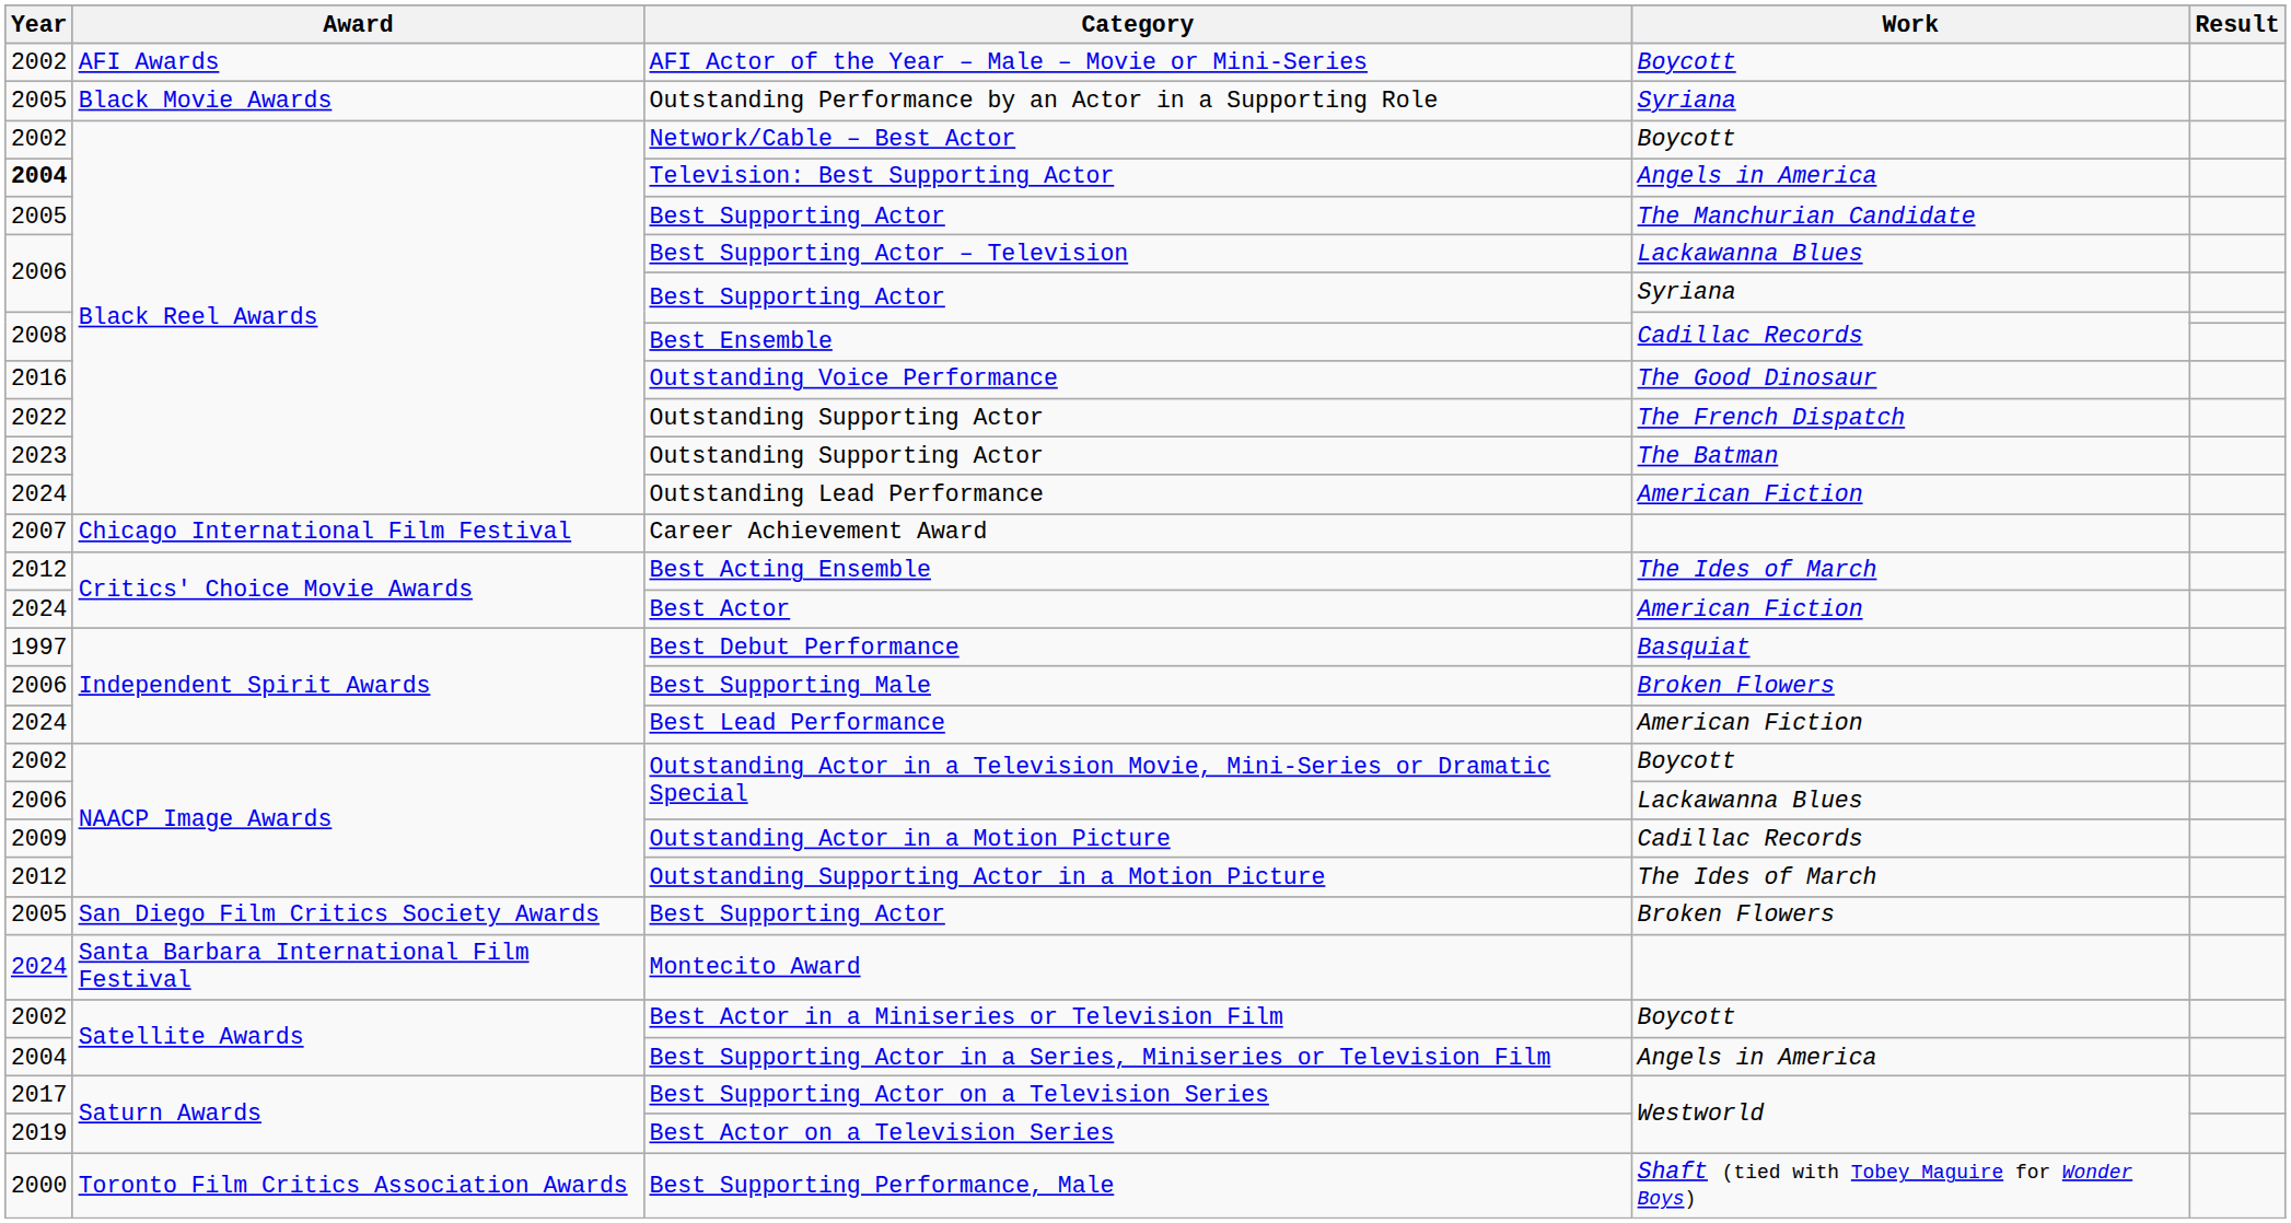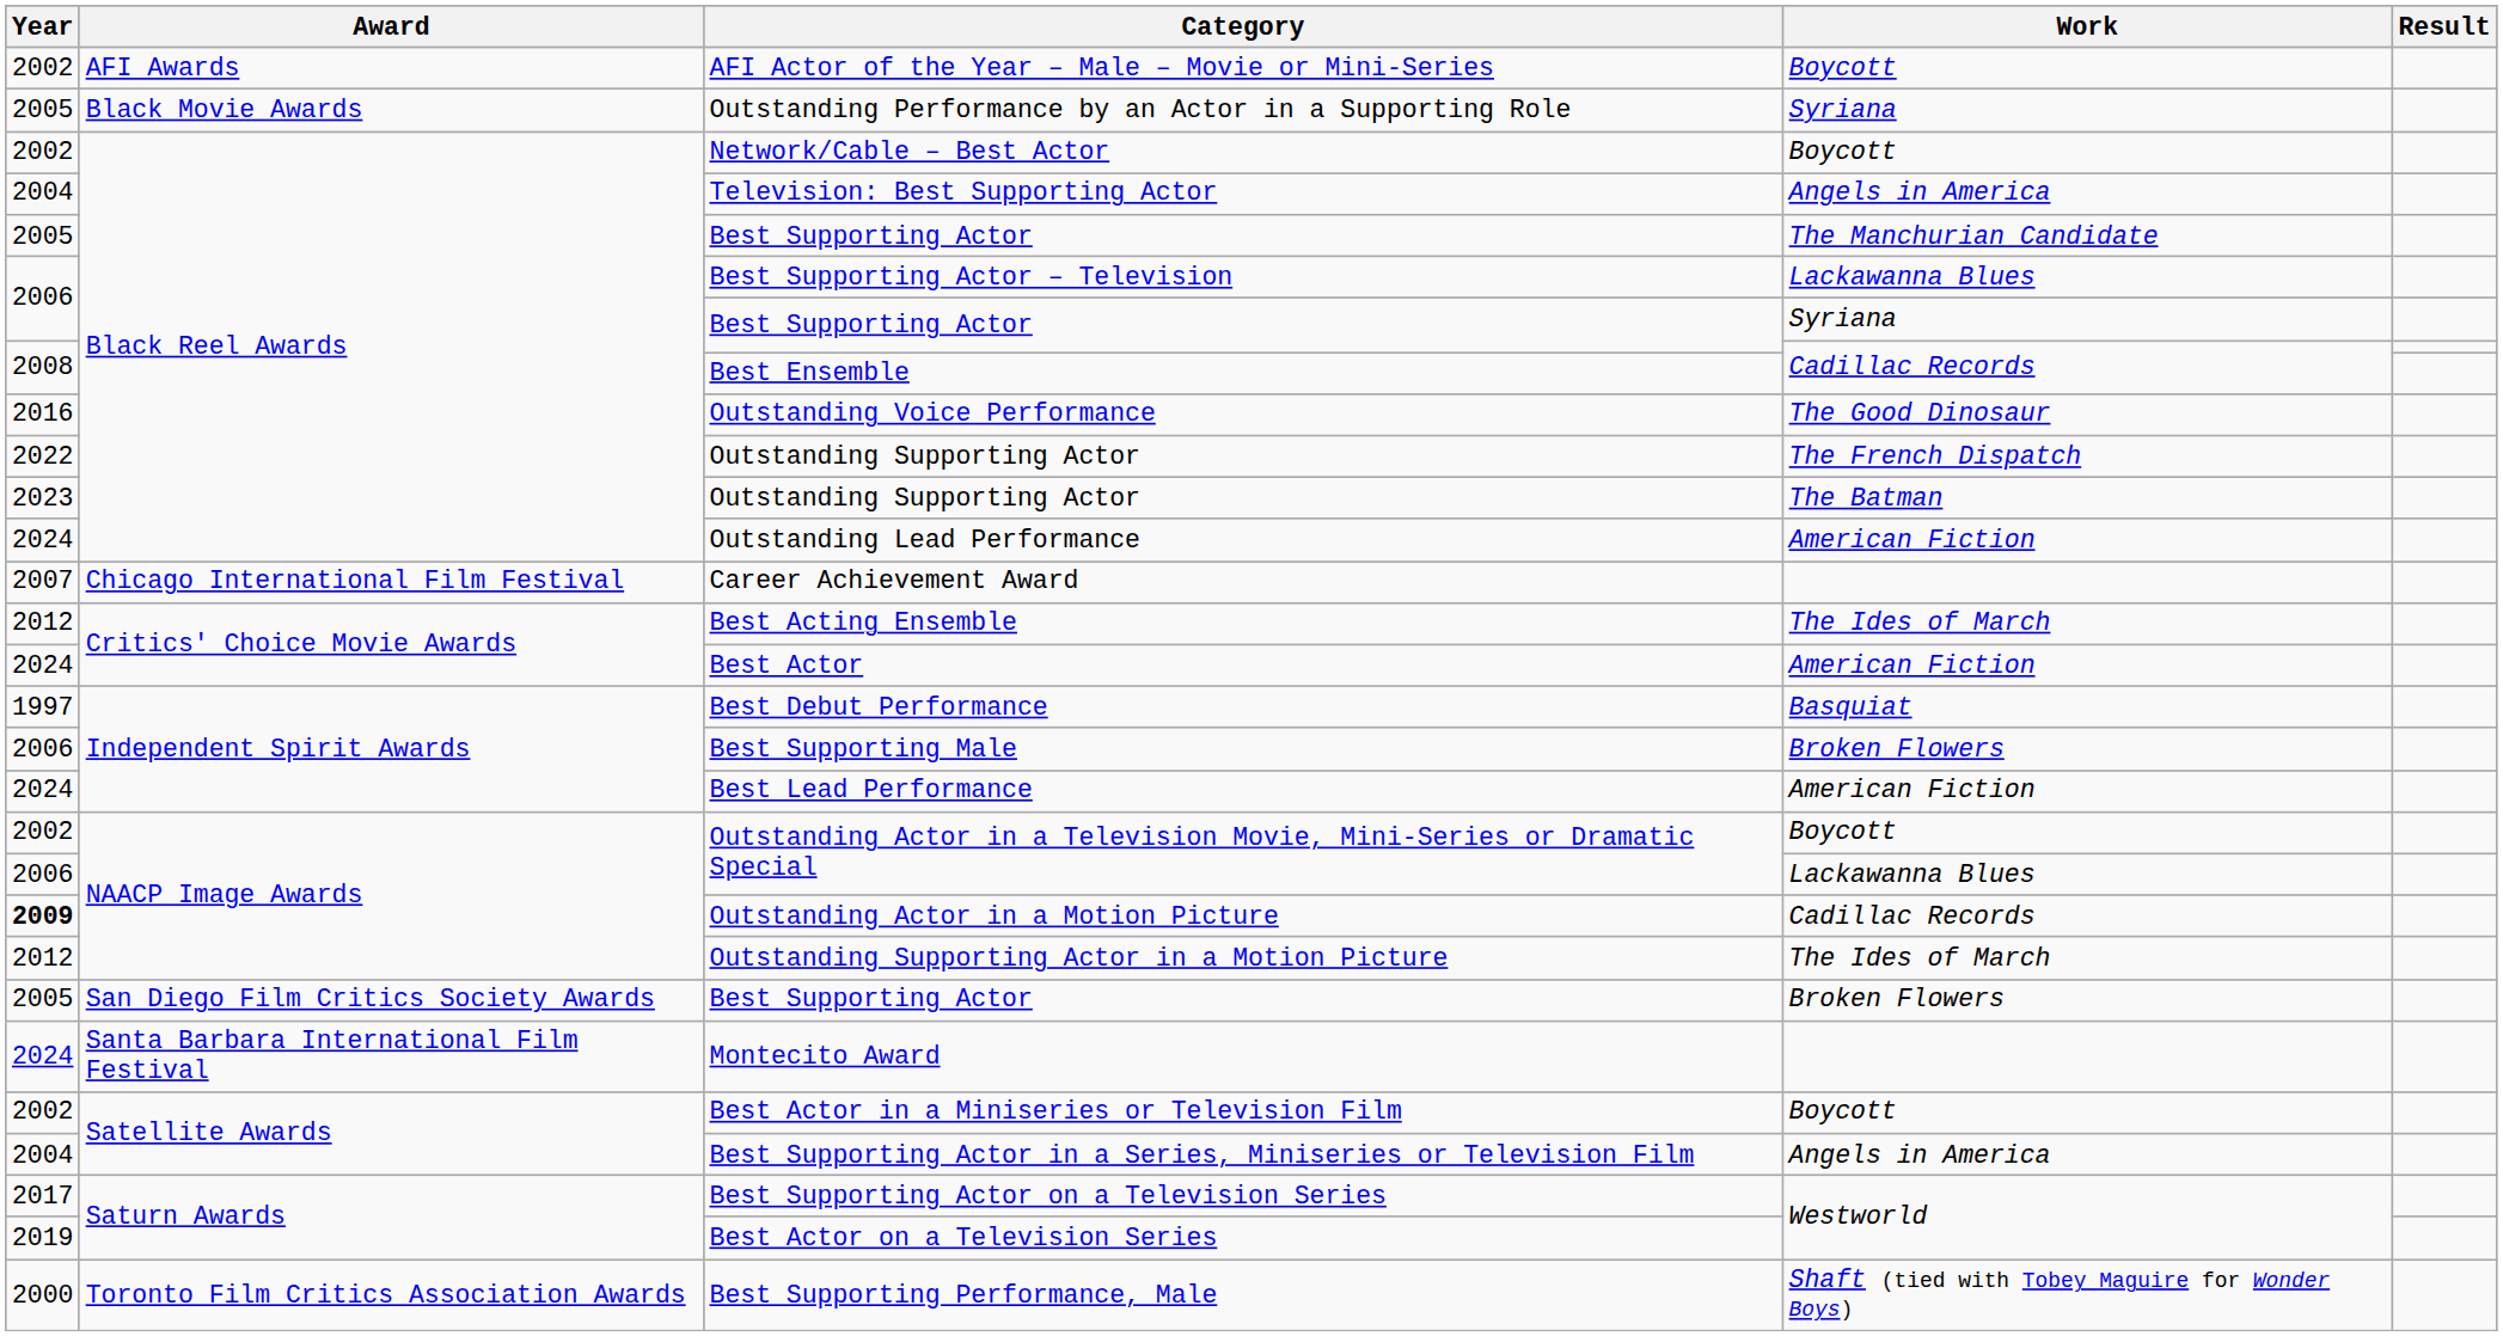Television: Best Supporting Actor | Year: bold -> normal
Outstanding Actor in a Motion Picture | Year: normal -> bold
